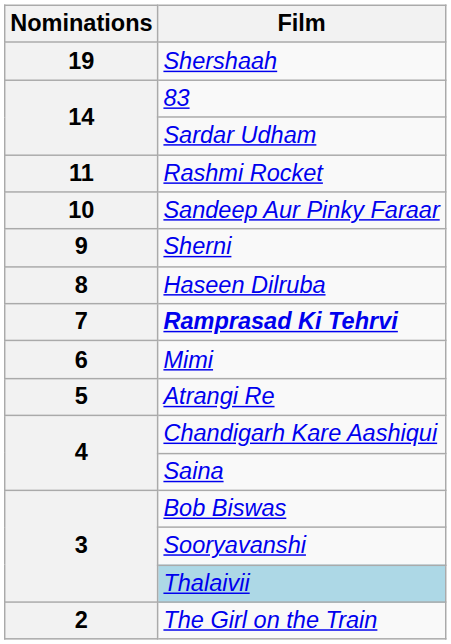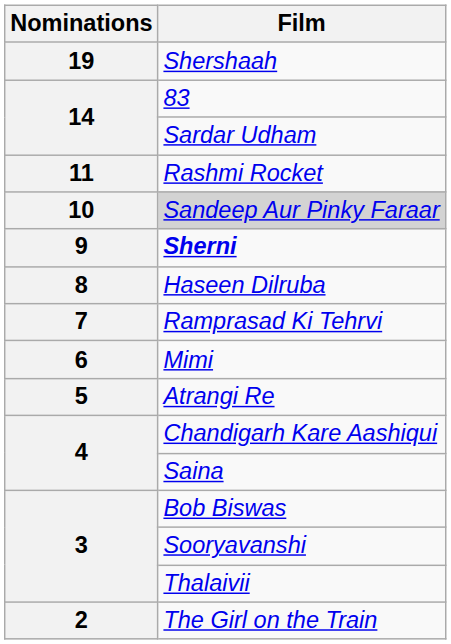Sandeep Aur Pinky Faraar | Film: no background -> lightgrey background
Sherni | Film: normal -> bold
Ramprasad Ki Tehrvi | Film: bold -> normal
Thalaivii | Film: lightblue background -> no background
